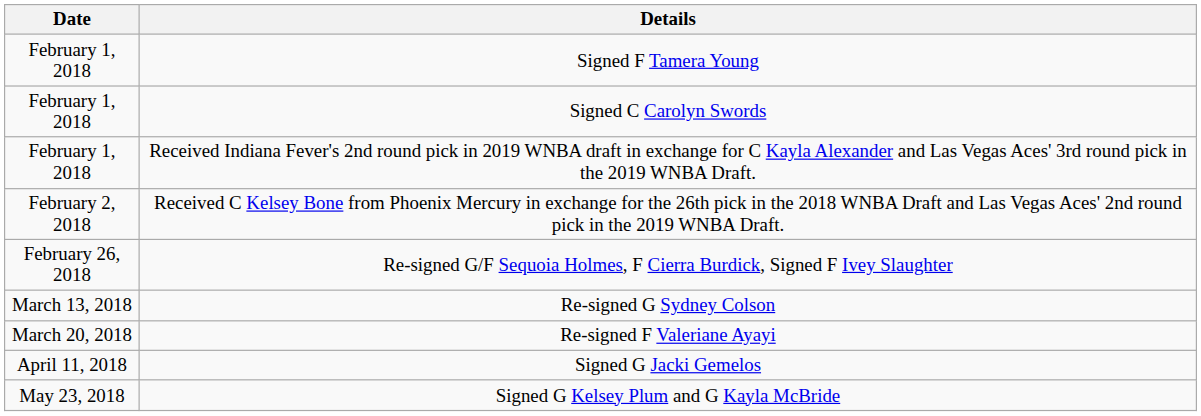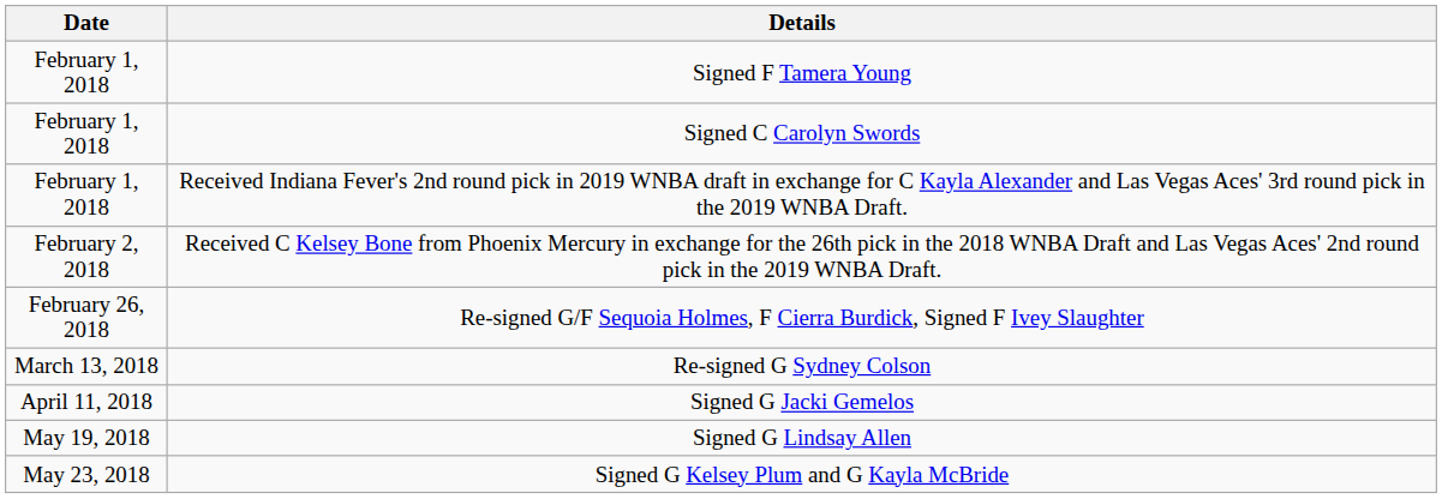- row: March 20, 2018 | Re-signed F Valeriane Ayayi
+ row: May 19, 2018 | Signed G Lindsay Allen
